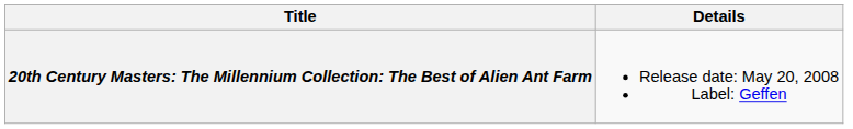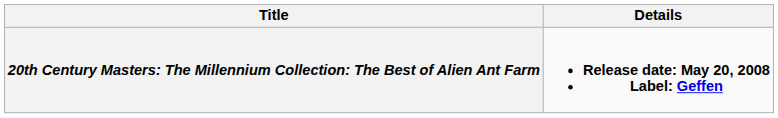row 2 | Details: normal -> bold
